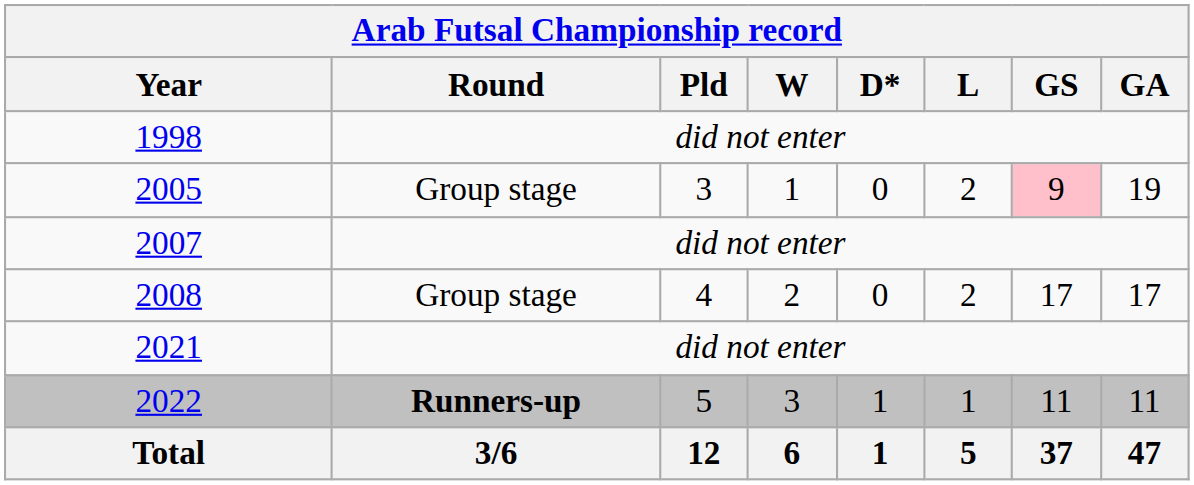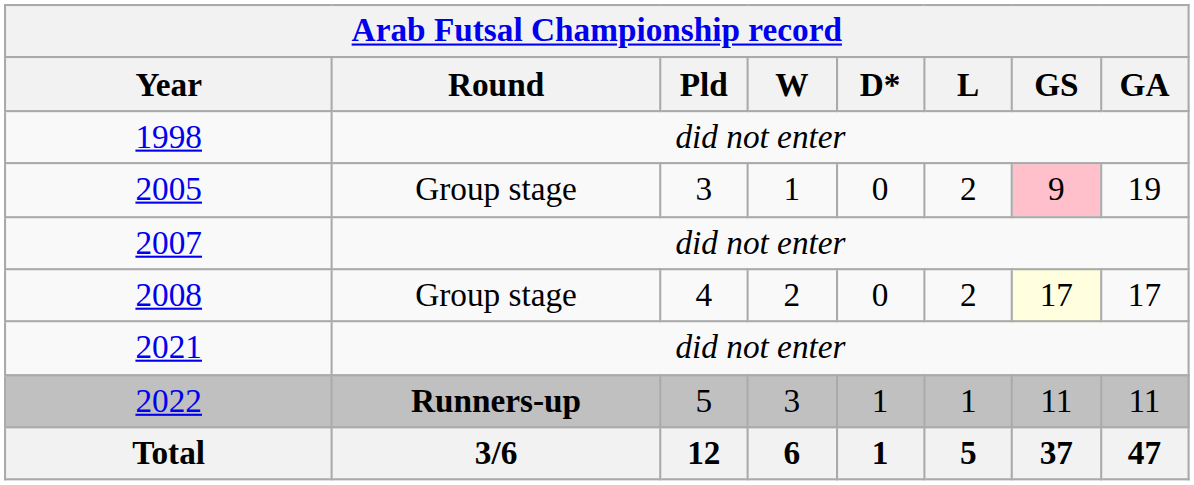2008 | GS: no background -> lightyellow background
